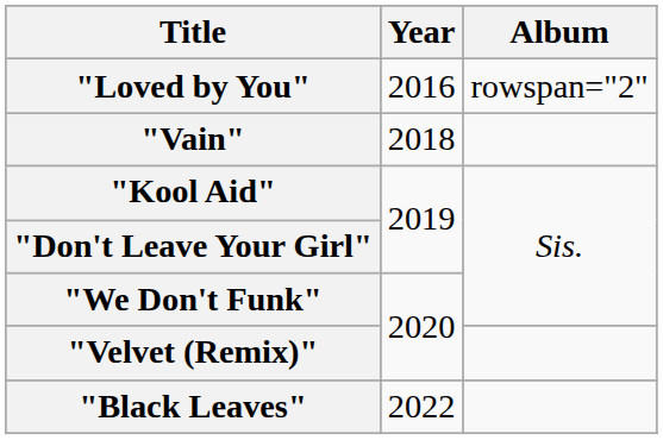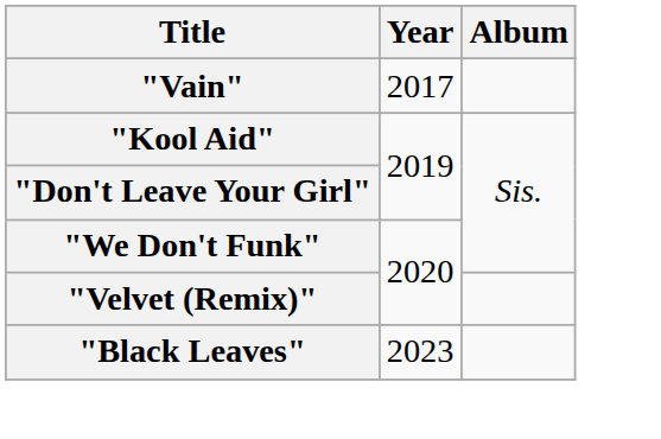- row: "Loved by You" | 2016 | rowspan="2"
"Vain" | Year: 2018 -> 2017
"Black Leaves" | Year: 2022 -> 2023
